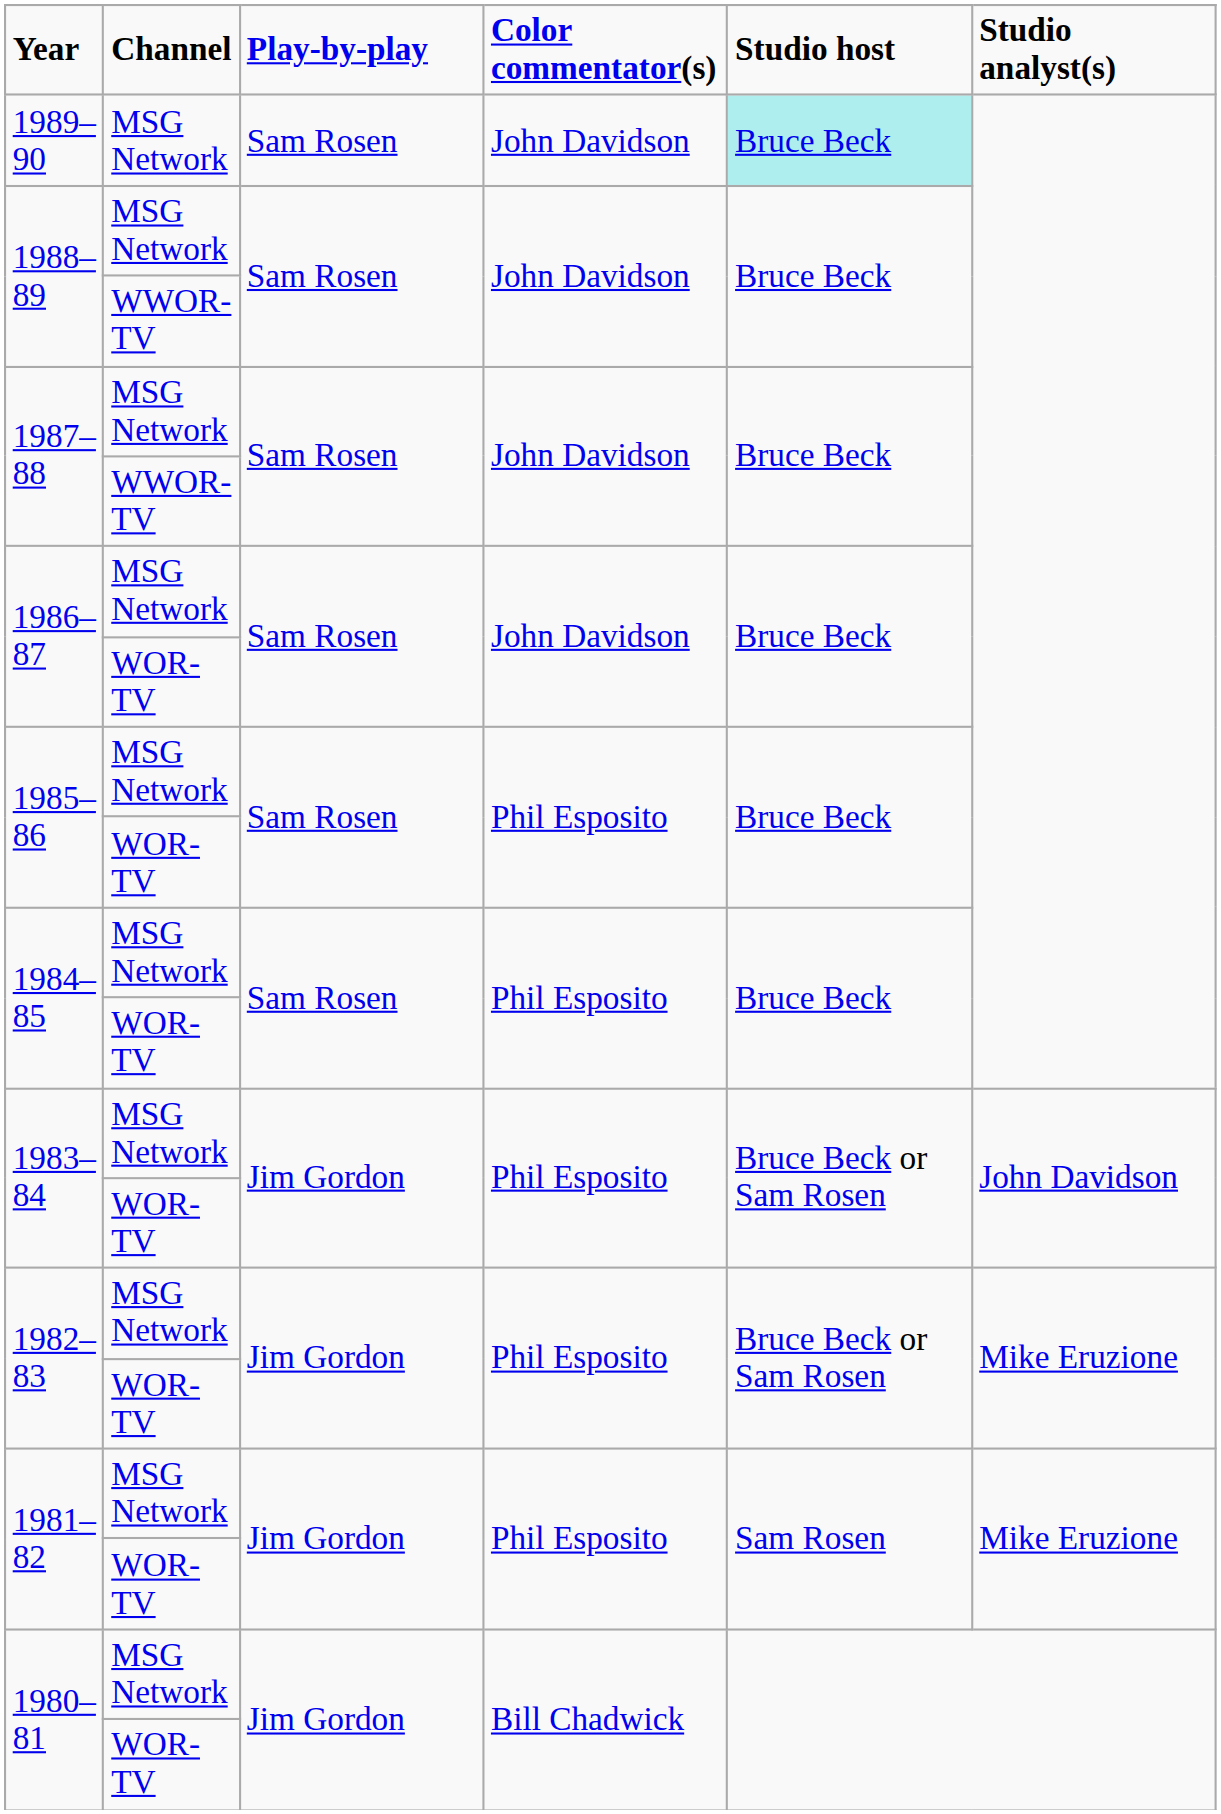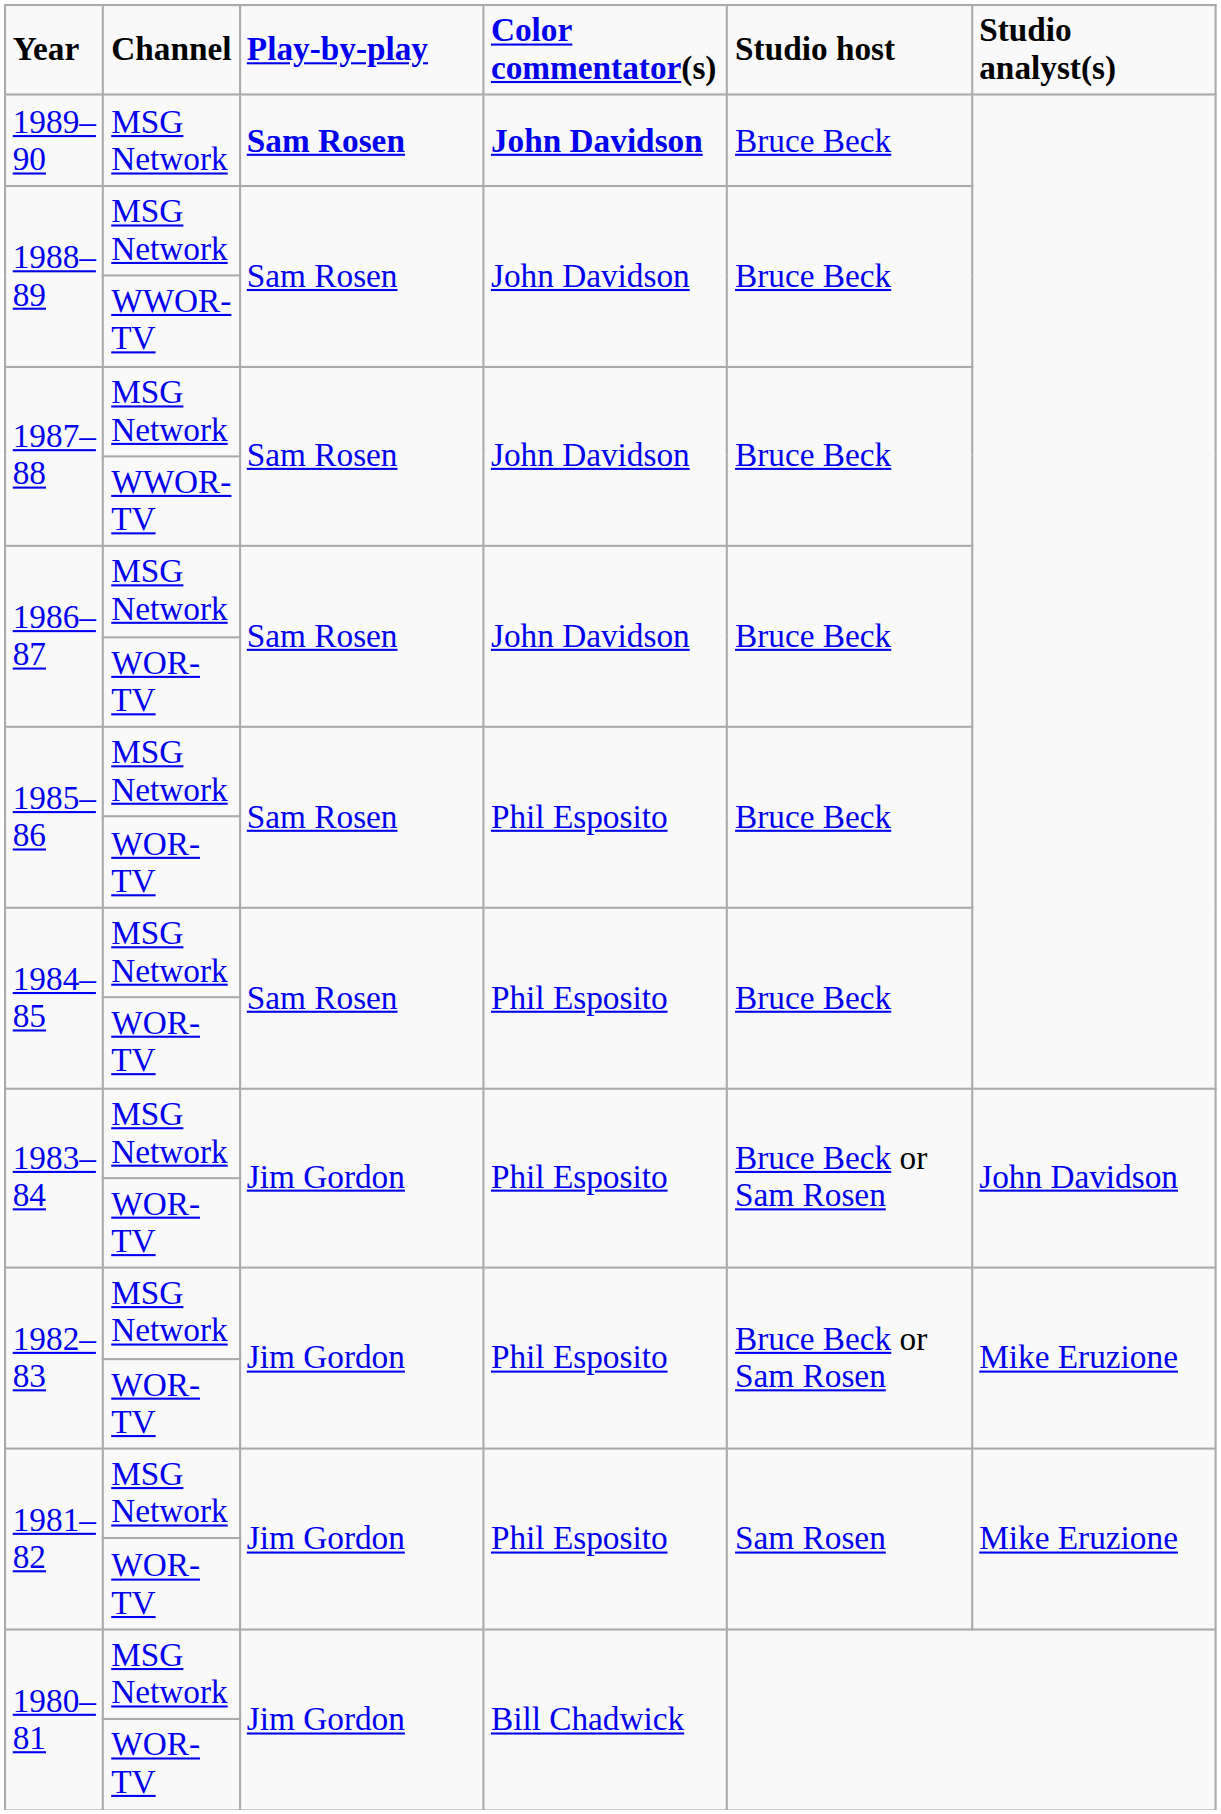1989–90 | Play-by-play: normal -> bold
1989–90 | Color commentator(s): normal -> bold
1989–90 | Studio host: paleturquoise background -> no background
